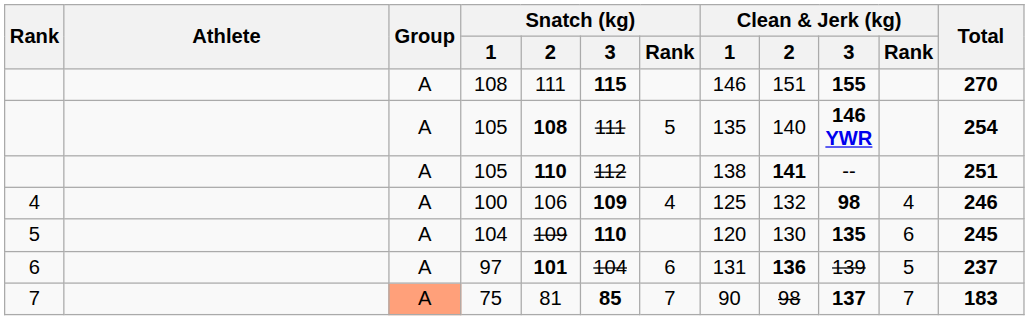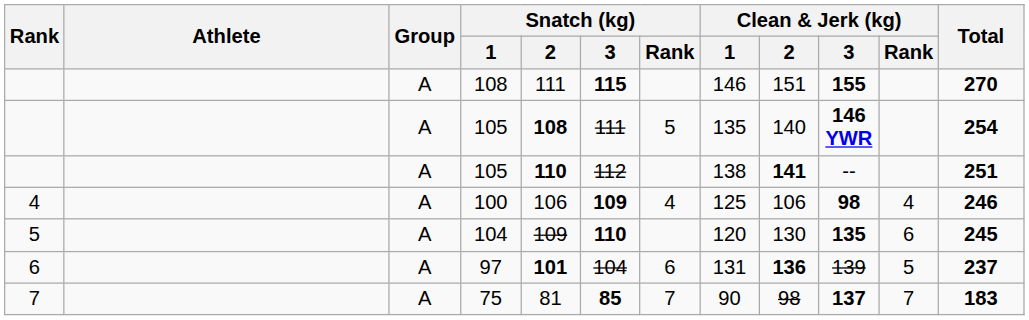row 6 | Clean & Jerk (kg) / 2: 132 -> 106
row 9 | Group: lightsalmon background -> no background
